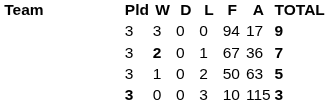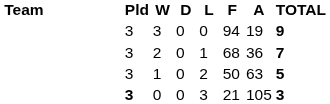row 2 | column 7: 17 -> 19
row 3 | column 3: bold -> normal
row 3 | column 6: 67 -> 68
row 5 | column 6: 10 -> 21
row 5 | column 7: 115 -> 105
